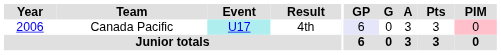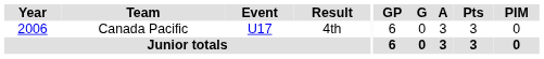Canada Pacific | Event: paleturquoise background -> no background
Canada Pacific | GP: lavender background -> no background
Canada Pacific | PIM: pink background -> no background
